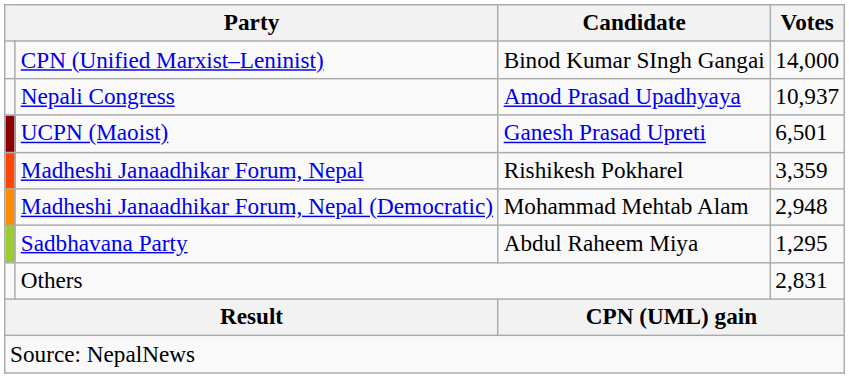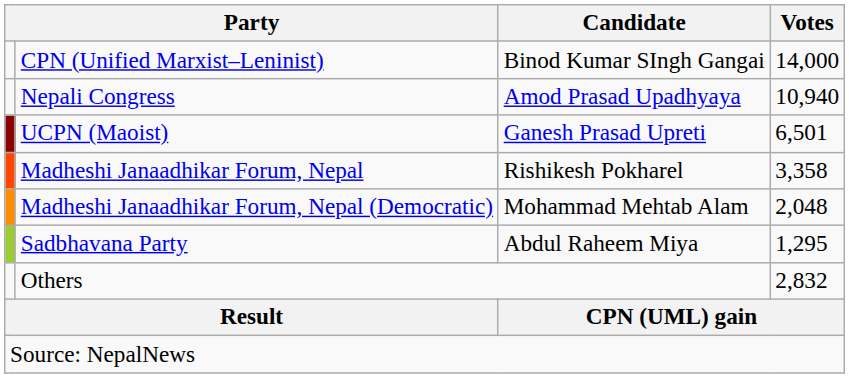Nepali Congress | Votes: 10,937 -> 10,940
Madheshi Janaadhikar Forum, Nepal | Votes: 3,359 -> 3,358
Madheshi Janaadhikar Forum, Nepal (Democratic) | Votes: 2,948 -> 2,048
Others | Votes: 2,831 -> 2,832
